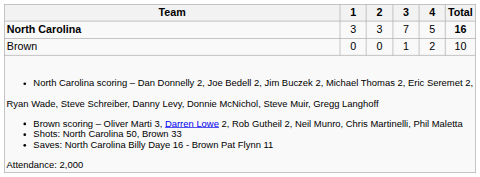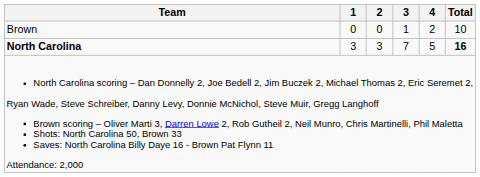rows swapped: North Carolina <-> Brown
